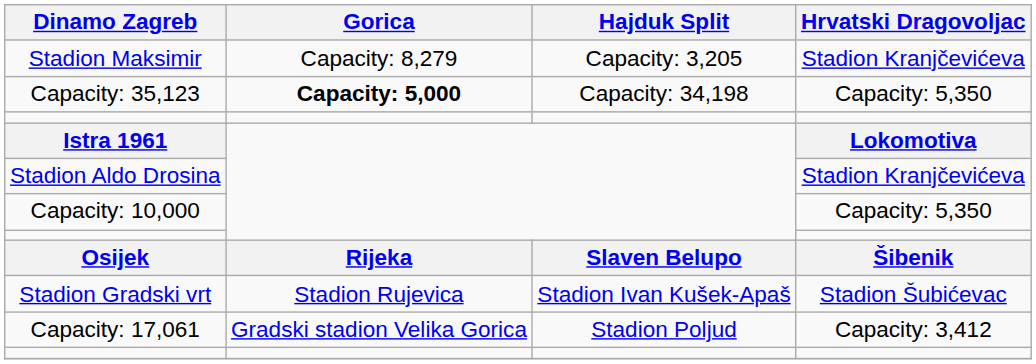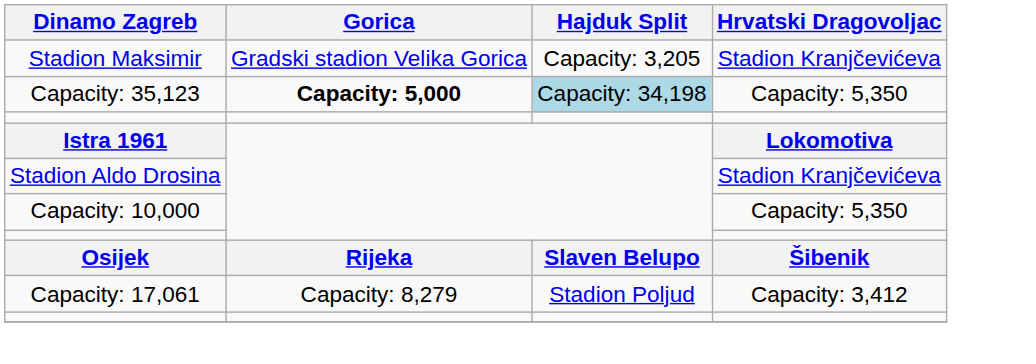Stadion Maksimir | Gorica: Capacity: 8,279 -> Gradski stadion Velika Gorica
Capacity: 35,123 | Hajduk Split: no background -> lightblue background
- row: Stadion Gradski vrt | Stadion Rujevica | Stadion Ivan Kušek-Apaš | Stadion Šubićevac
Capacity: 17,061 | Gorica: Gradski stadion Velika Gorica -> Capacity: 8,279
